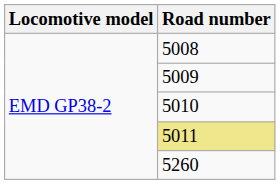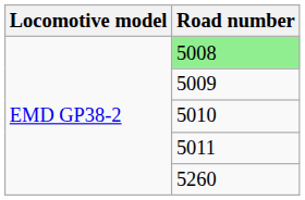5008 | Road number: no background -> lightgreen background
5011 | Road number: khaki background -> no background
